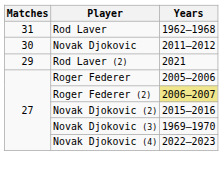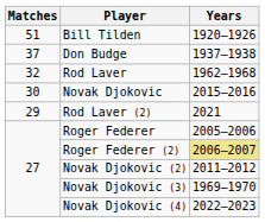+ row: 51 | Bill Tilden | 1920–1926
+ row: 37 | Don Budge | 1937–1938
Rod Laver | Matches: 31 -> 32
Novak Djokovic | Years: 2011–2012 -> 2015–2016
Novak Djokovic (2) | Years: 2015–2016 -> 2011–2012
